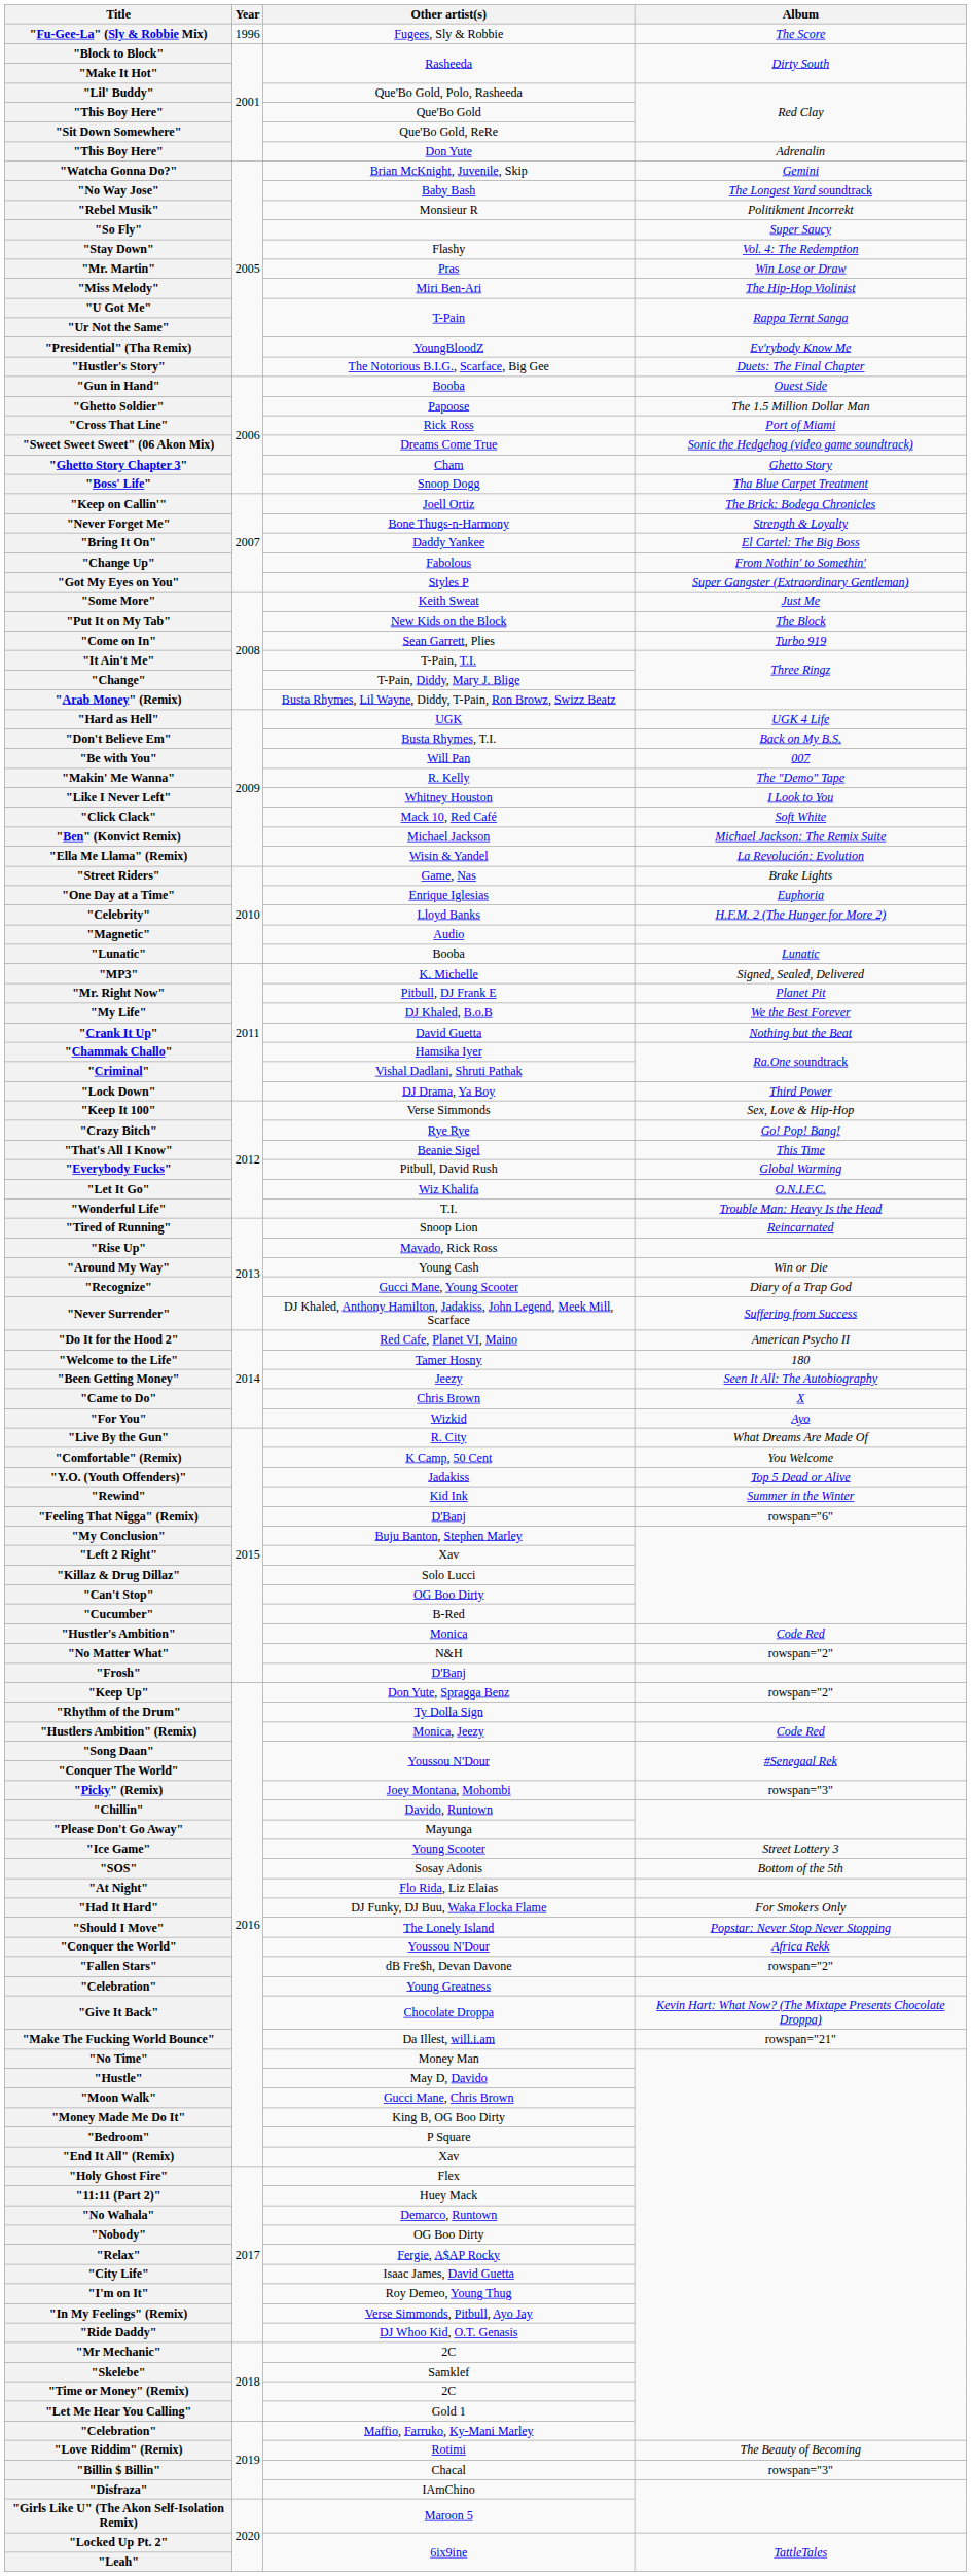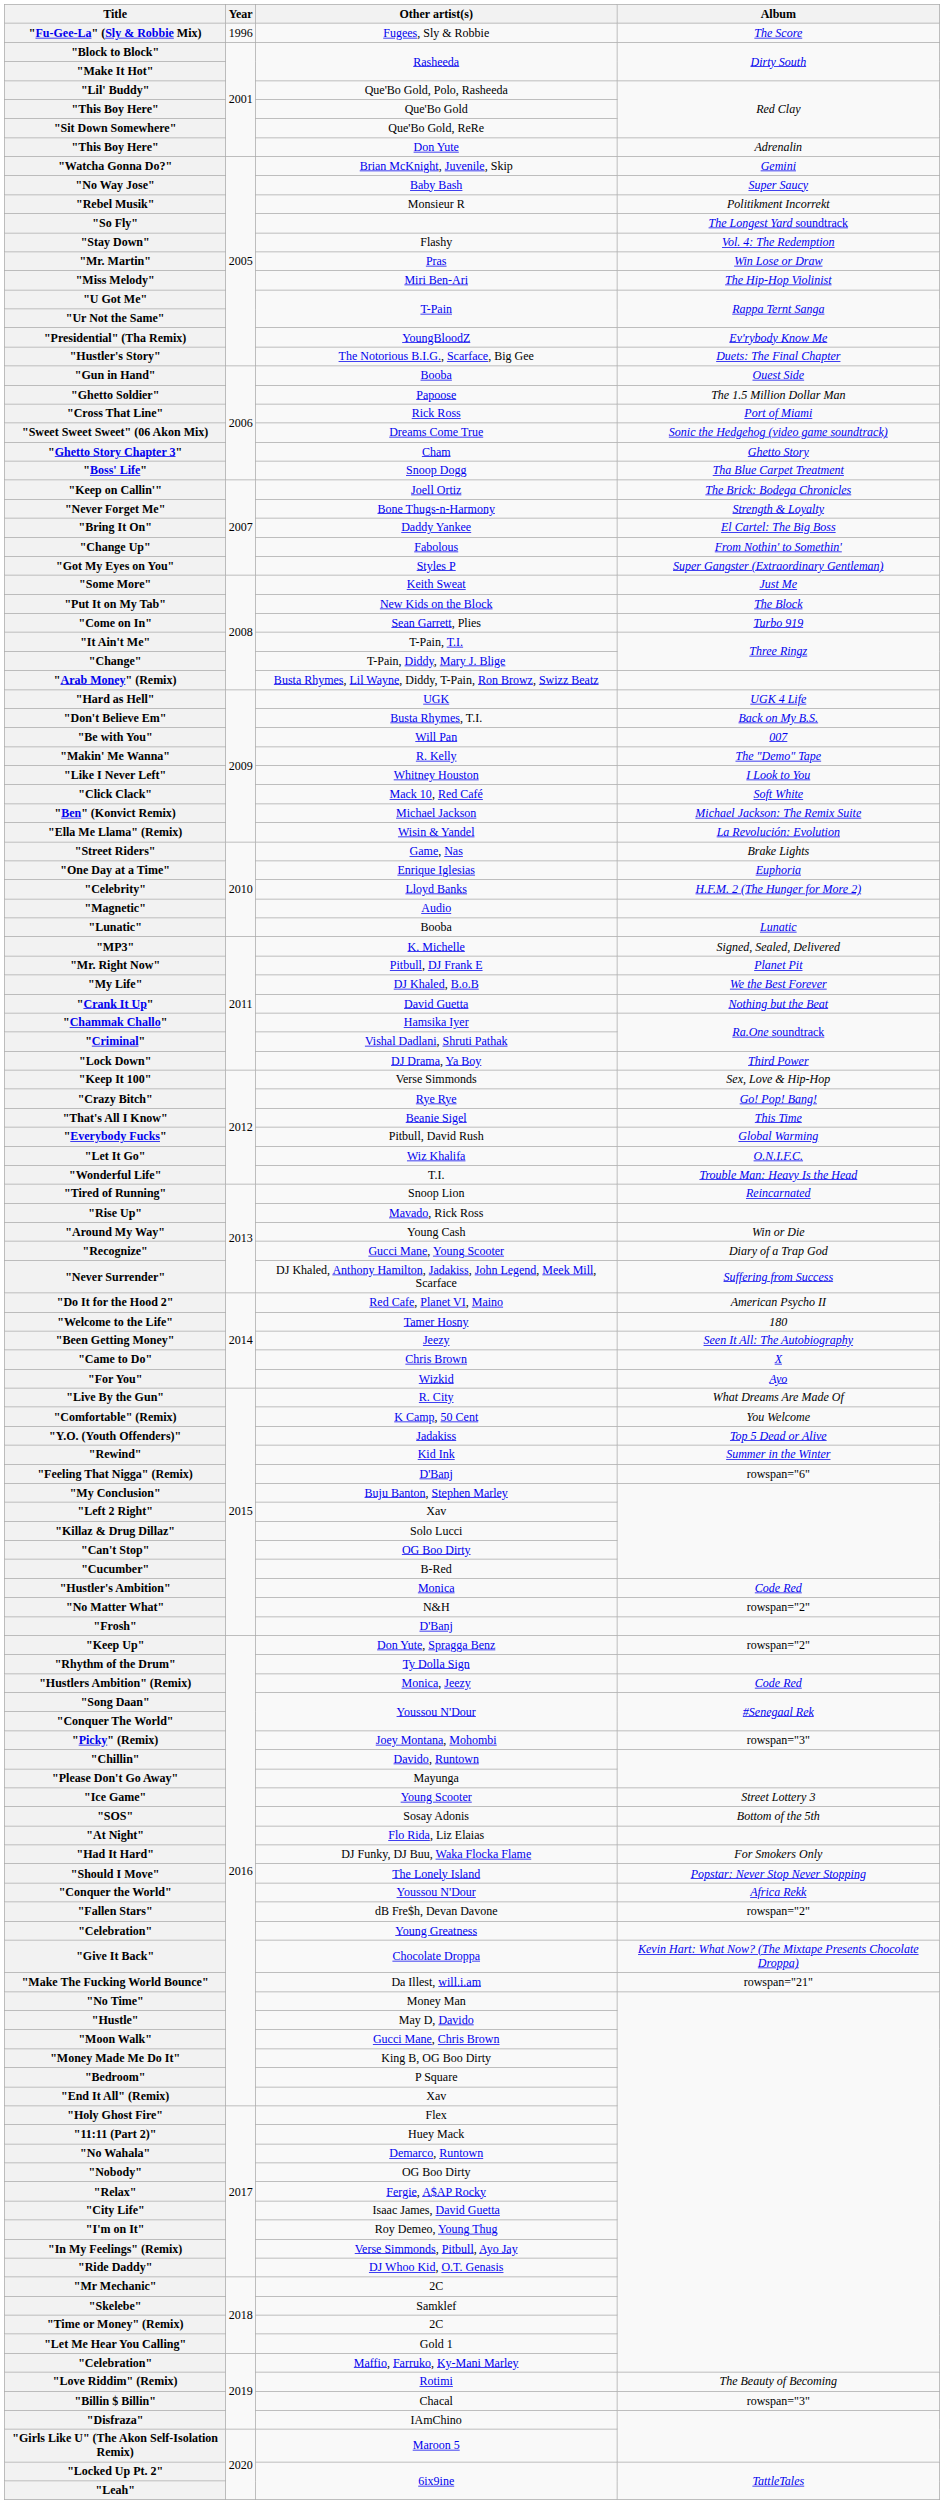"No Way Jose" | Album: The Longest Yard soundtrack -> Super Saucy
"So Fly" | Album: Super Saucy -> The Longest Yard soundtrack
